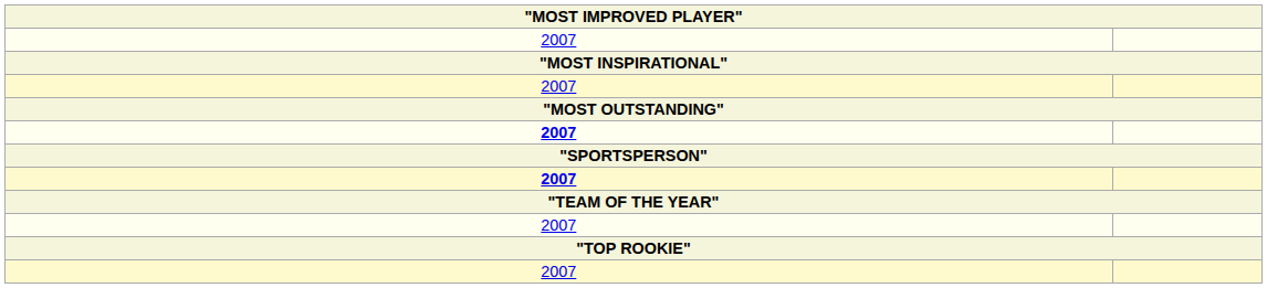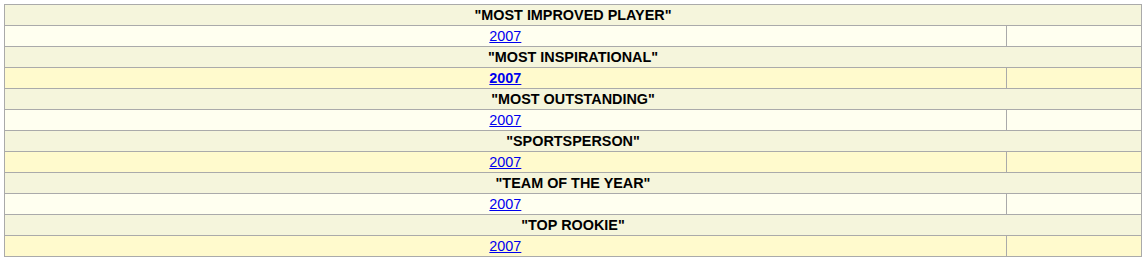row 4 | column 1: normal -> bold
row 6 | column 1: bold -> normal
row 8 | column 1: bold -> normal
